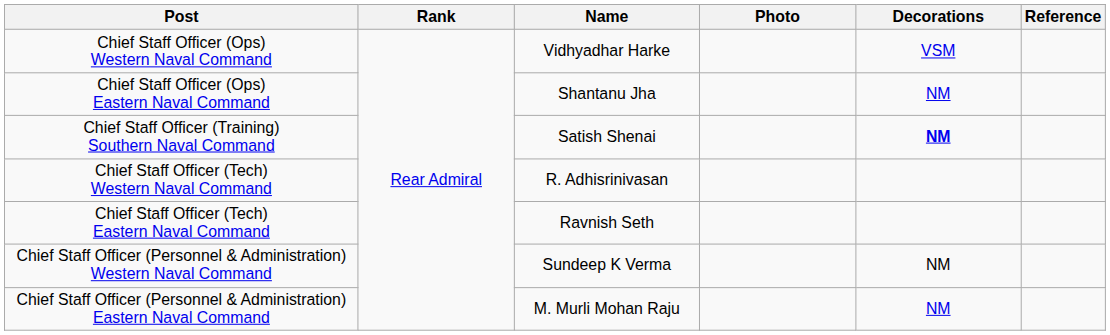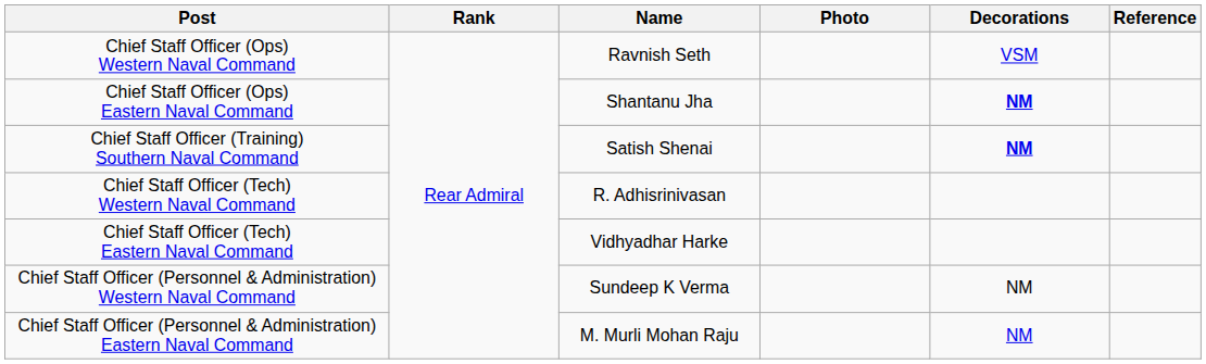Chief Staff Officer (Ops) Western Naval Command | Name: Vidhyadhar Harke -> Ravnish Seth
Chief Staff Officer (Ops) Eastern Naval Command | Decorations: normal -> bold
Chief Staff Officer (Tech) Eastern Naval Command | Name: Ravnish Seth -> Vidhyadhar Harke
